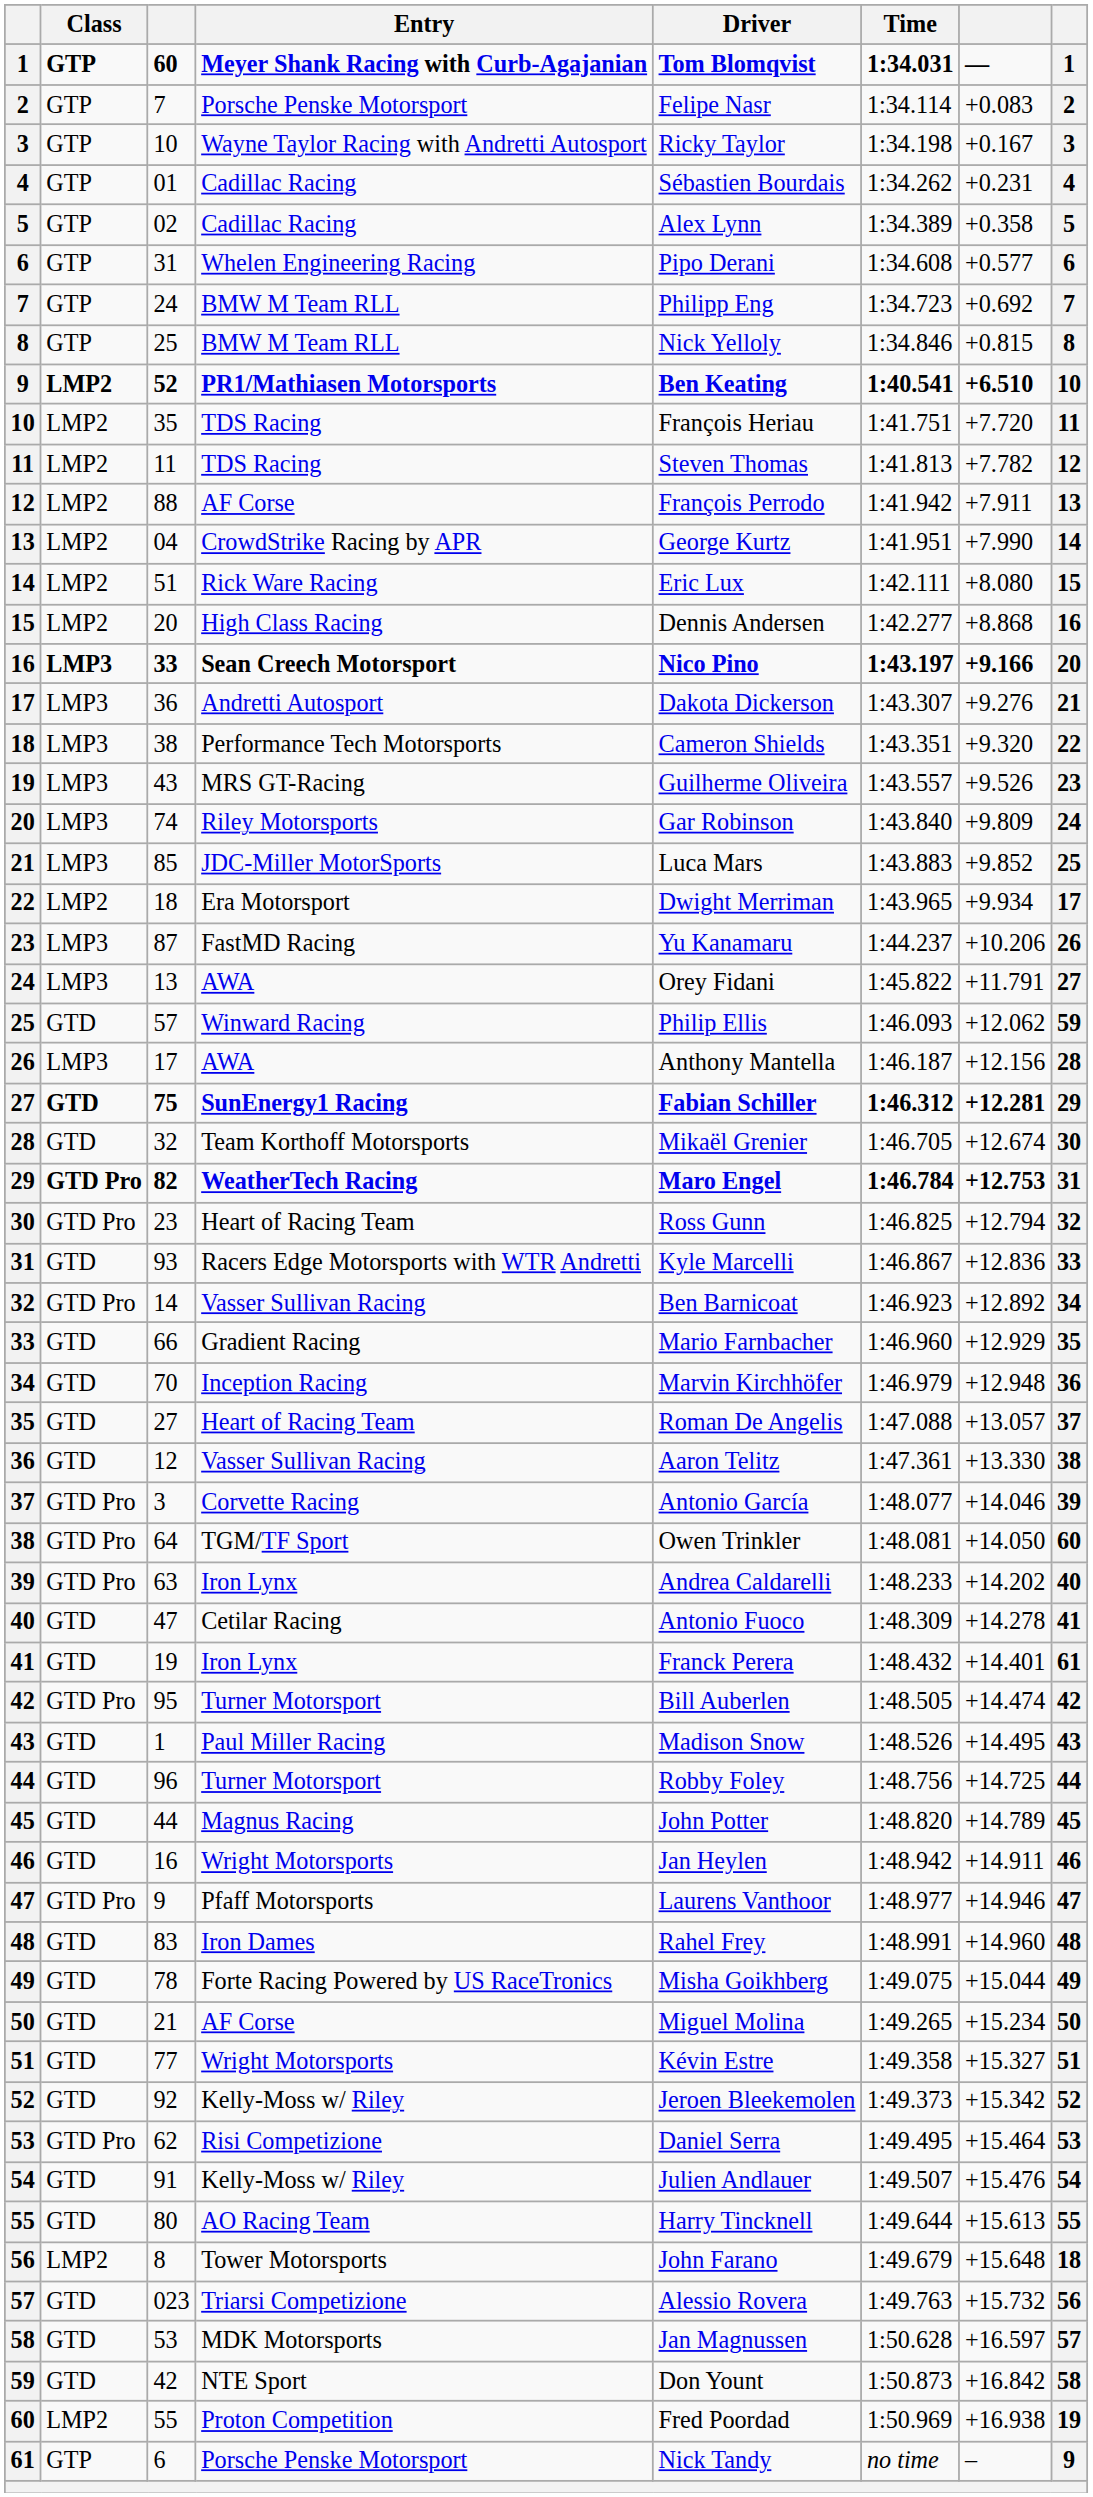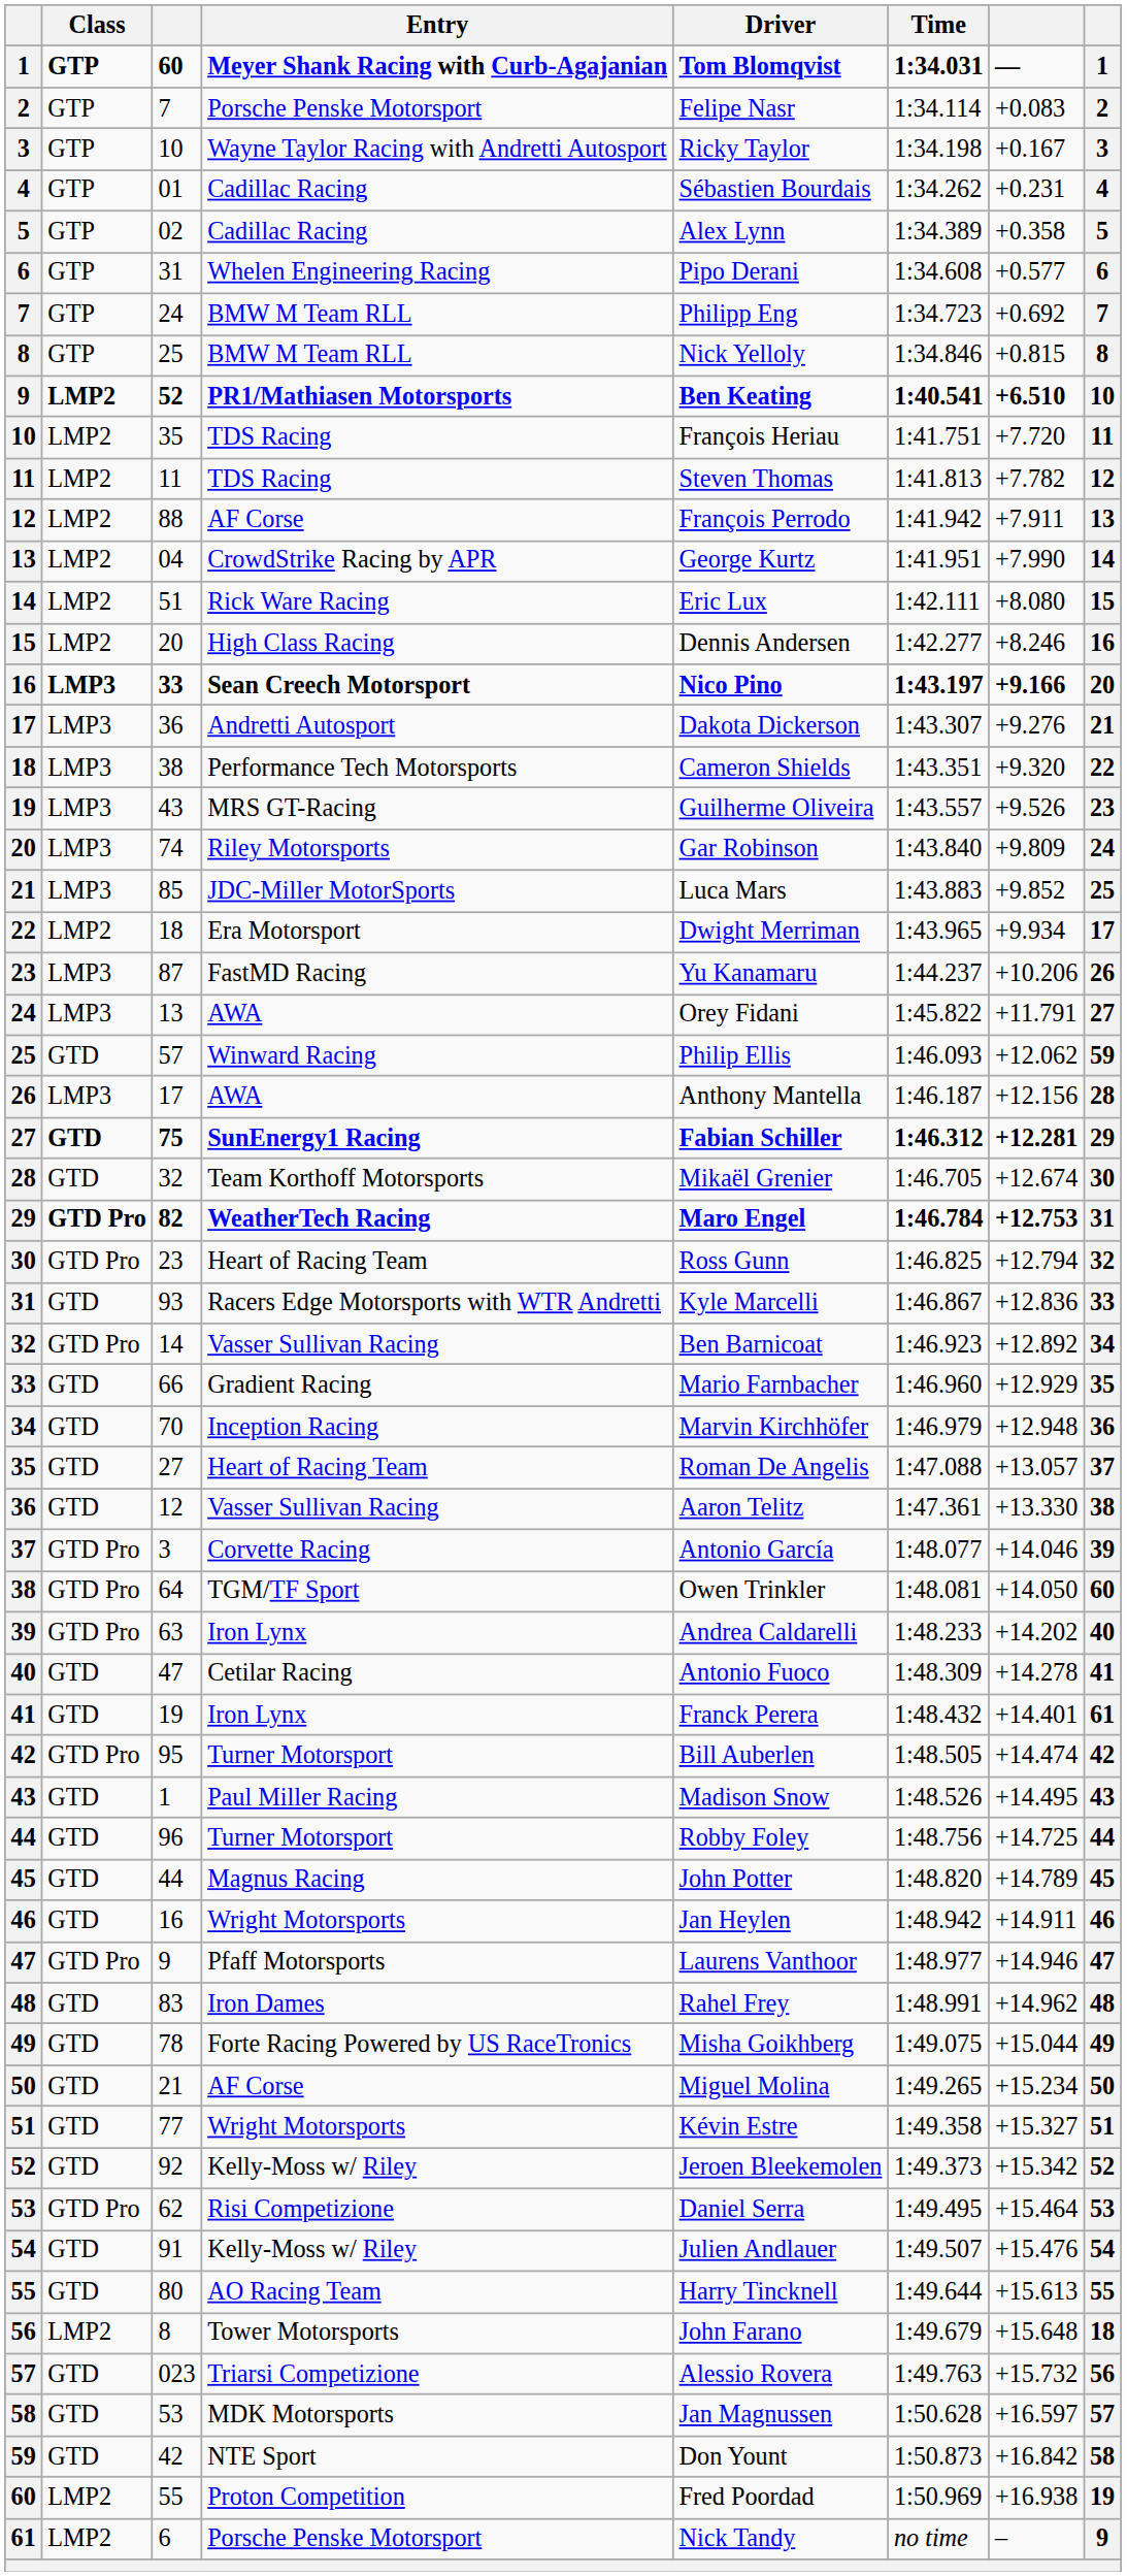row 16 | column 7: +8.868 -> +8.246
row 49 | column 7: +14.960 -> +14.962
row 62 | Class: GTP -> LMP2
